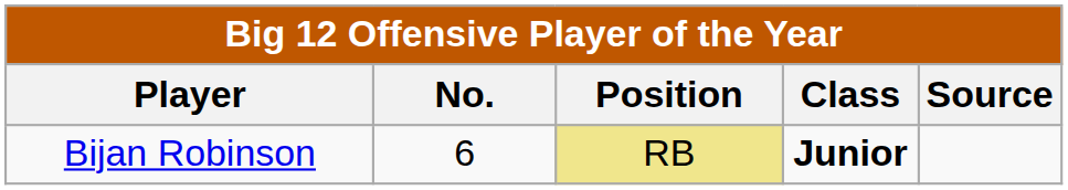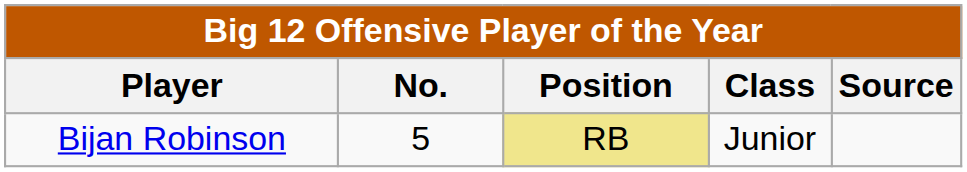Bijan Robinson | No.: 6 -> 5
Bijan Robinson | Class: bold -> normal
